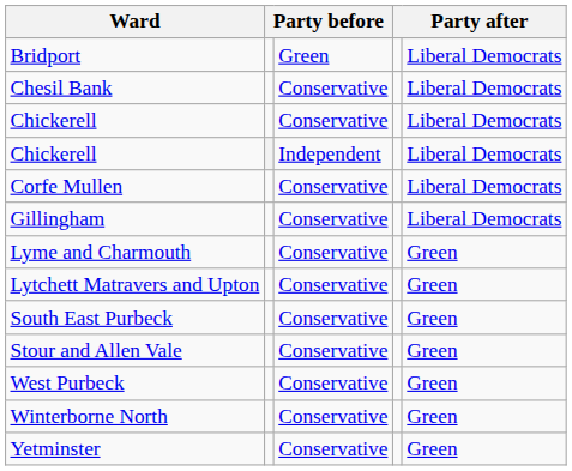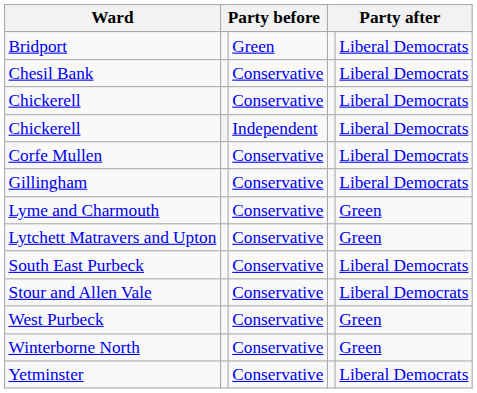South East Purbeck | column 5: Green -> Liberal Democrats
Stour and Allen Vale | column 5: Green -> Liberal Democrats
Yetminster | column 5: Green -> Liberal Democrats
